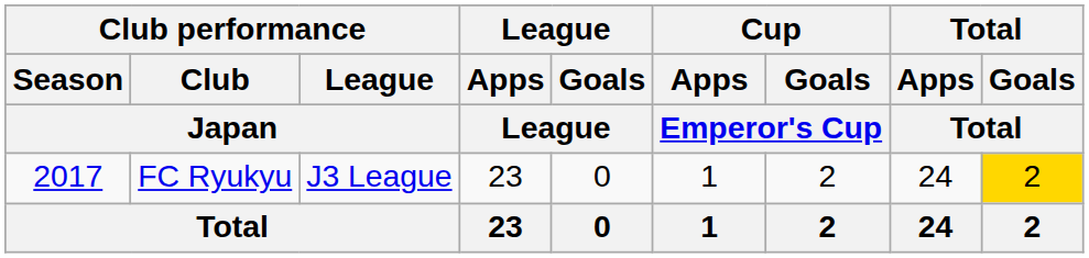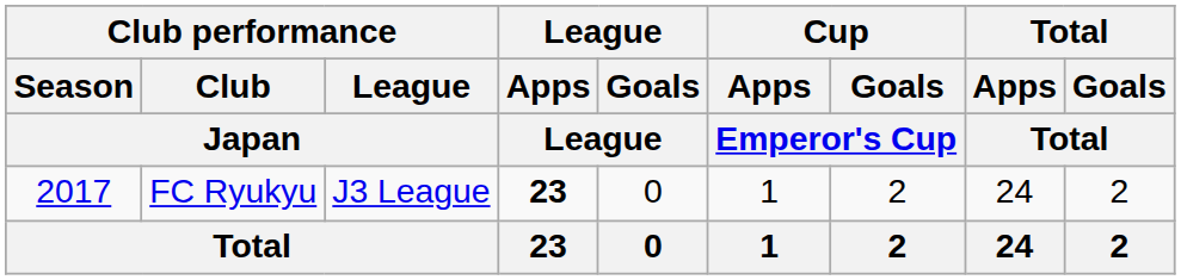FC Ryukyu | League / Apps / League: normal -> bold
FC Ryukyu | Total / Goals / Total: gold background -> no background
